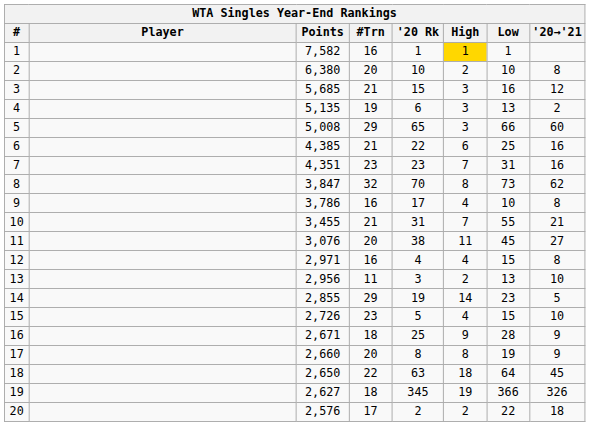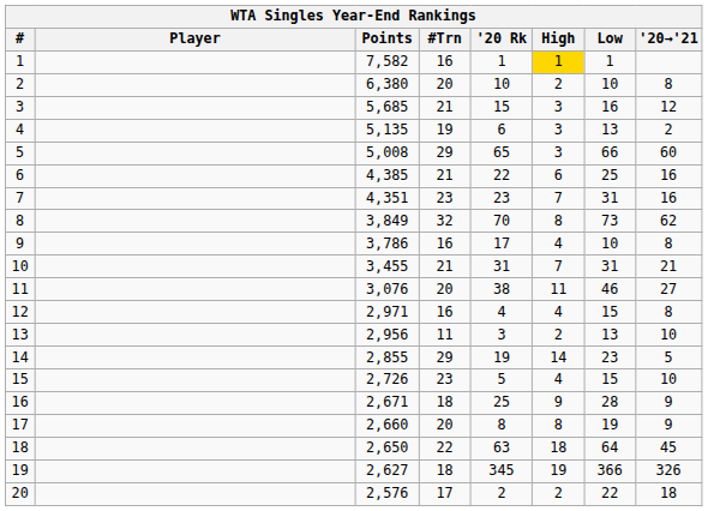row 10 | Points: 3,847 -> 3,849
row 12 | Low: 55 -> 31
row 13 | Low: 45 -> 46
